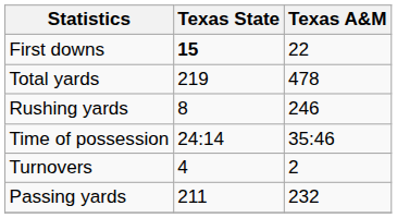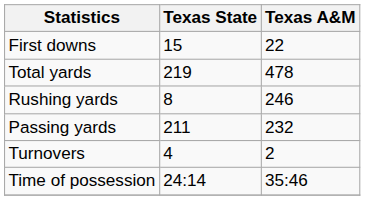First downs | Texas State: bold -> normal
rows swapped: Passing yards <-> Time of possession
